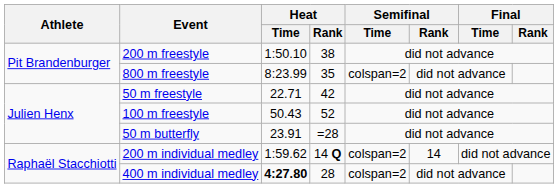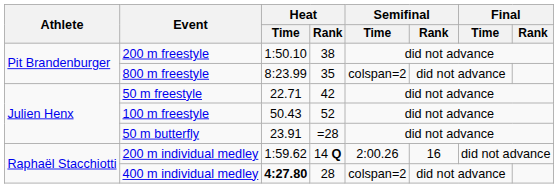200 m individual medley | Semifinal / Time: colspan=2 -> 2:00.26
200 m individual medley | Semifinal / Rank: 14 -> 16
